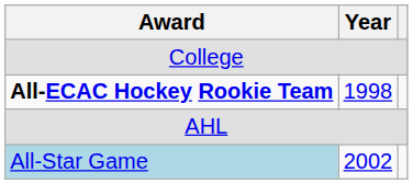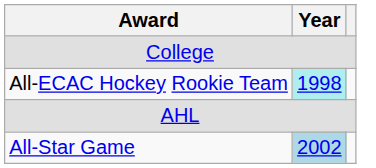All-ECAC Hockey Rookie Team | Award: bold -> normal
All-ECAC Hockey Rookie Team | Year: no background -> paleturquoise background
All-Star Game | Award: lightblue background -> no background
All-Star Game | Year: no background -> lightblue background
